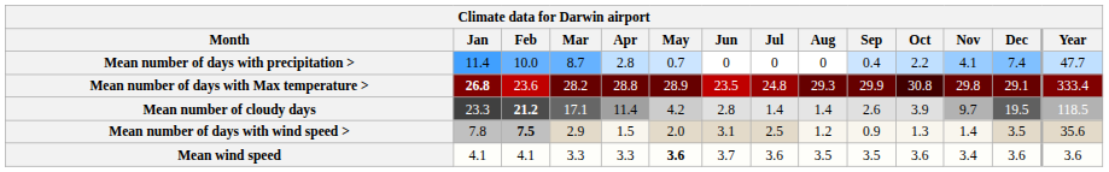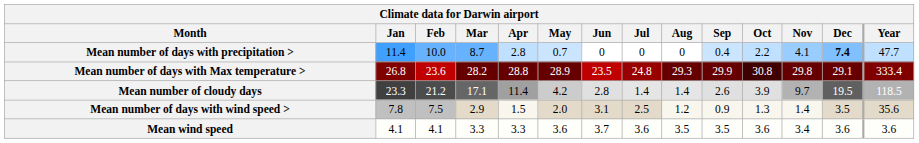row 3 | Dec: normal -> bold
row 4 | Jan: bold -> normal
row 5 | Feb: bold -> normal
row 6 | Feb: bold -> normal
row 7 | May: bold -> normal
